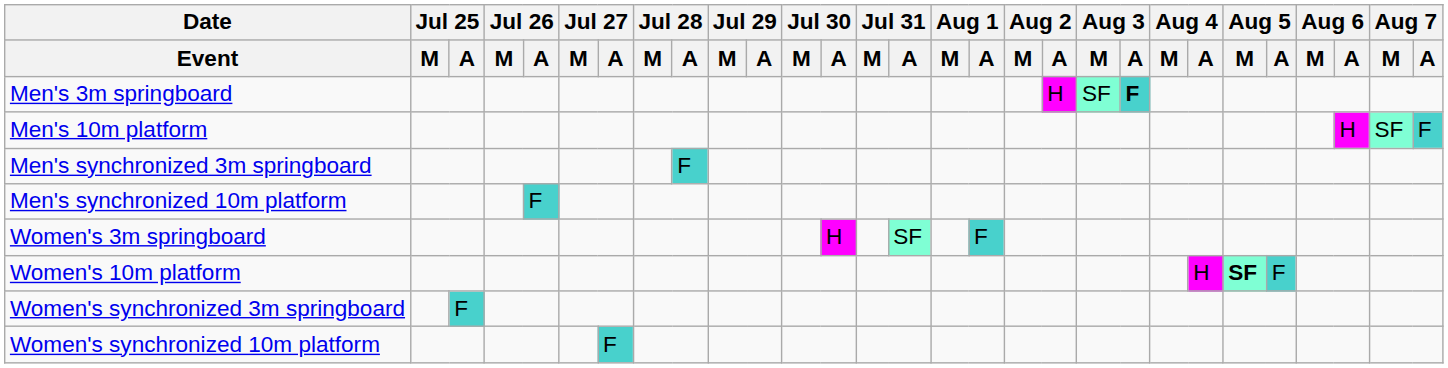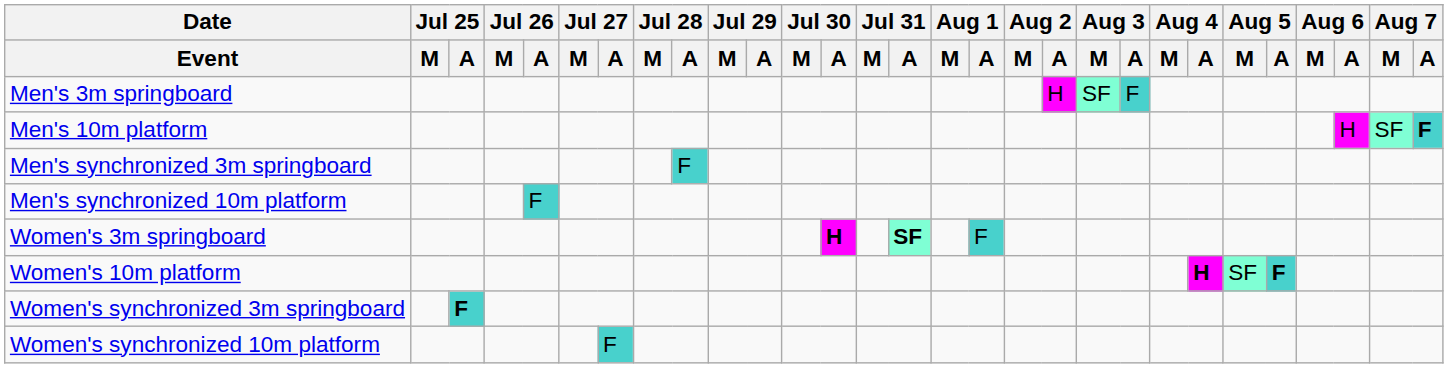Men's 3m springboard | Aug 3 / A: bold -> normal
Men's 10m platform | Aug 7 / A: normal -> bold
Women's 3m springboard | Jul 30 / A: normal -> bold
Women's 3m springboard | Jul 31 / A: normal -> bold
Women's 10m platform | Aug 4 / A: normal -> bold
Women's 10m platform | Aug 5 / M: bold -> normal
Women's 10m platform | Aug 5 / A: normal -> bold
Women's synchronized 3m springboard | Jul 25 / A: normal -> bold
